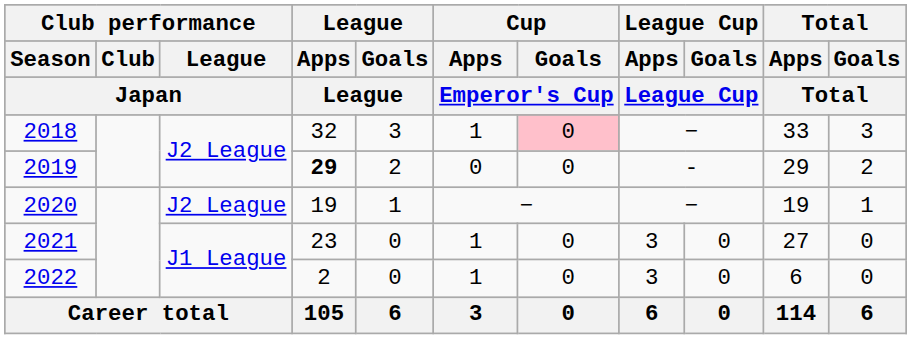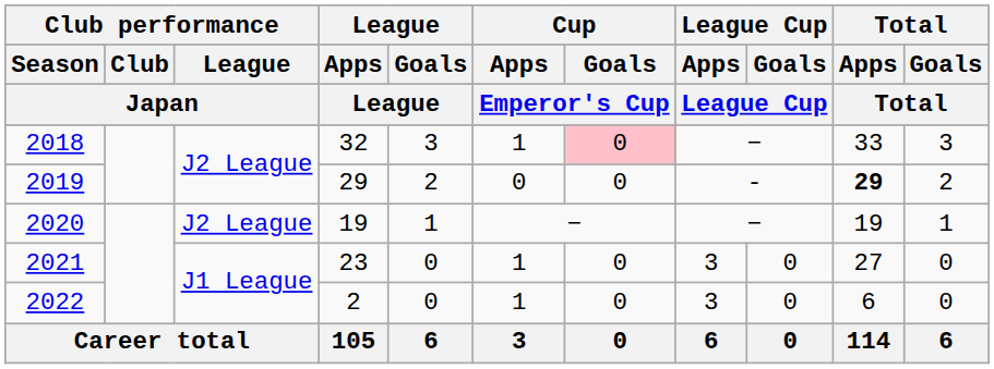2019 | League / Apps / League: bold -> normal
2019 | Total / Apps / Total: normal -> bold
